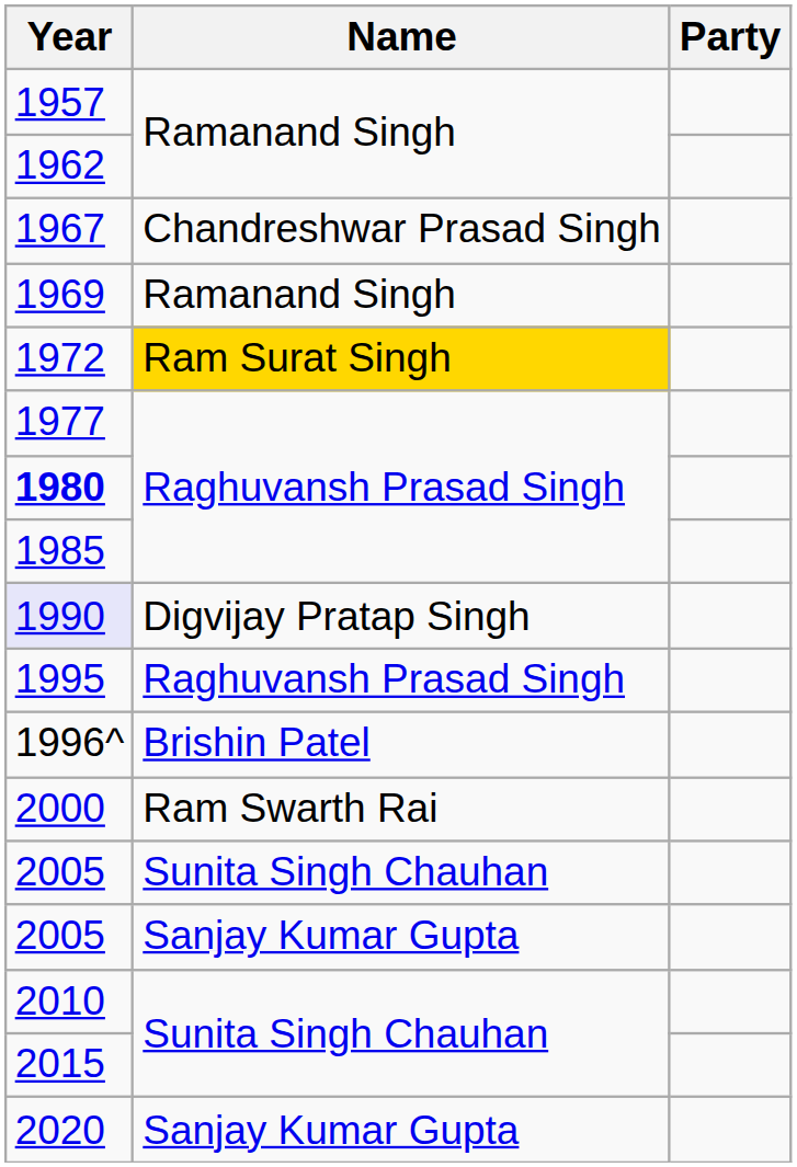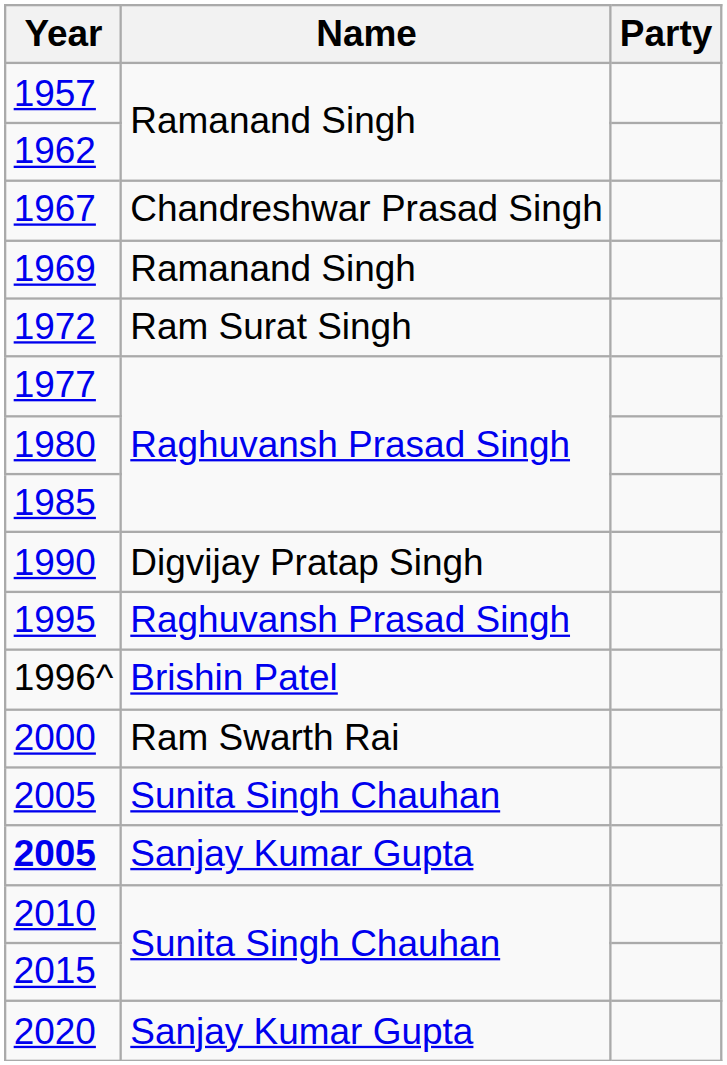1972 | Name: gold background -> no background
1980 | Year: bold -> normal
1990 | Year: lavender background -> no background
2005 / Sanjay Kumar Gupta | Year: normal -> bold
